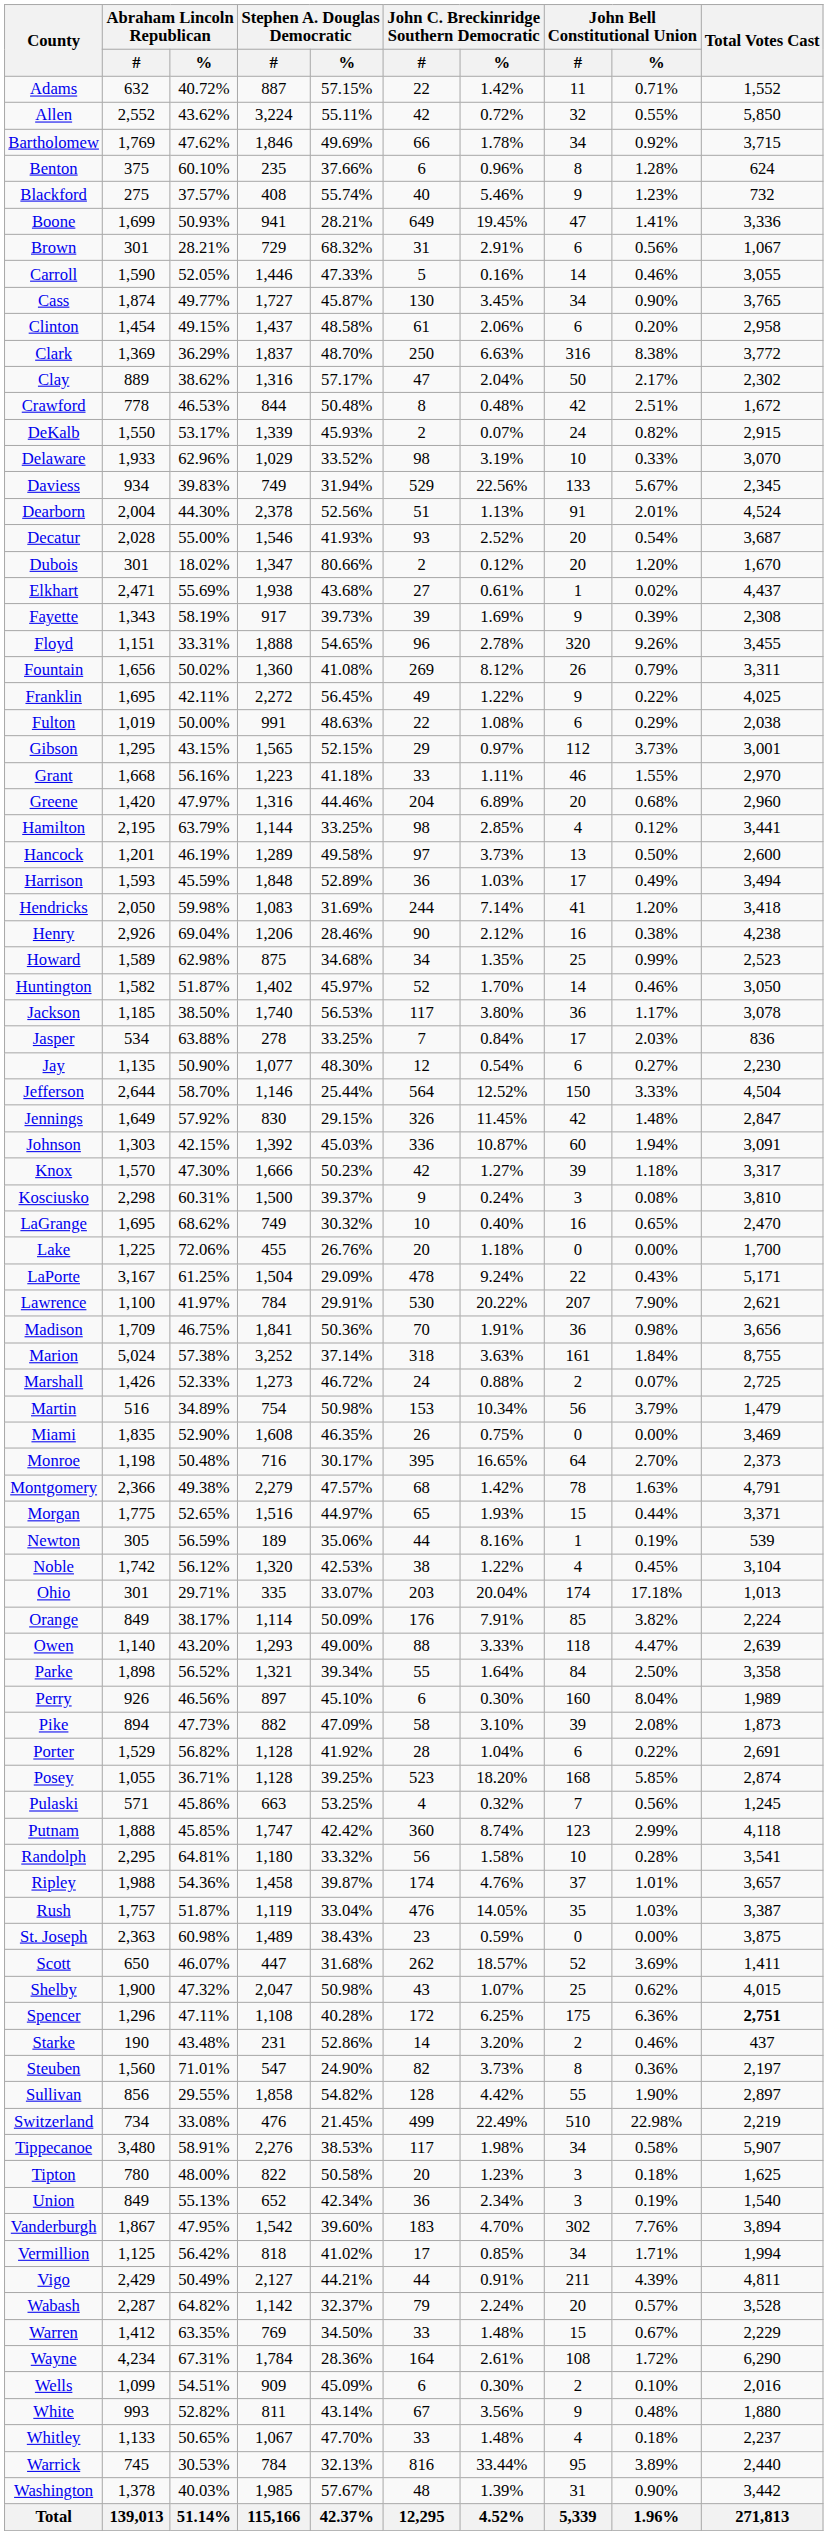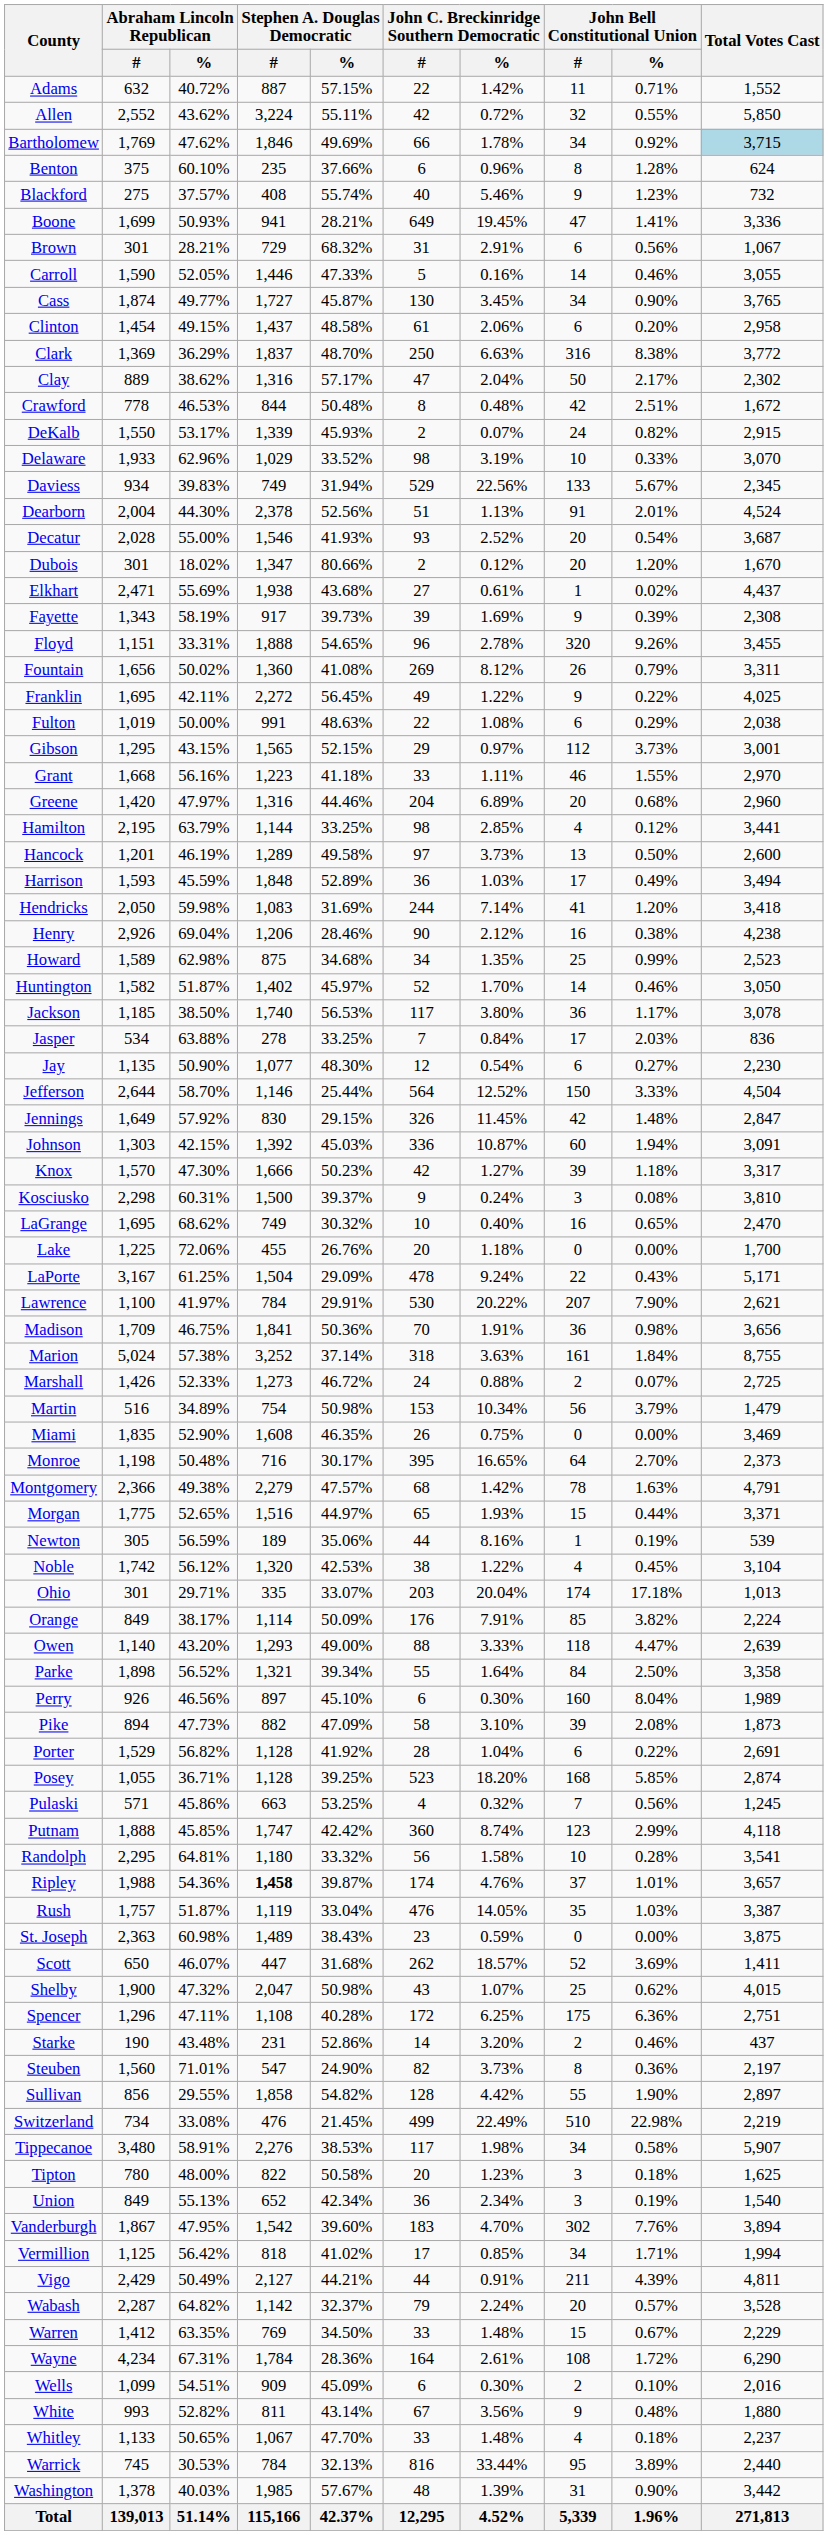Bartholomew | Total Votes Cast: no background -> lightblue background
Ripley | Stephen A. Douglas Democratic / #: normal -> bold
Spencer | Total Votes Cast: bold -> normal
